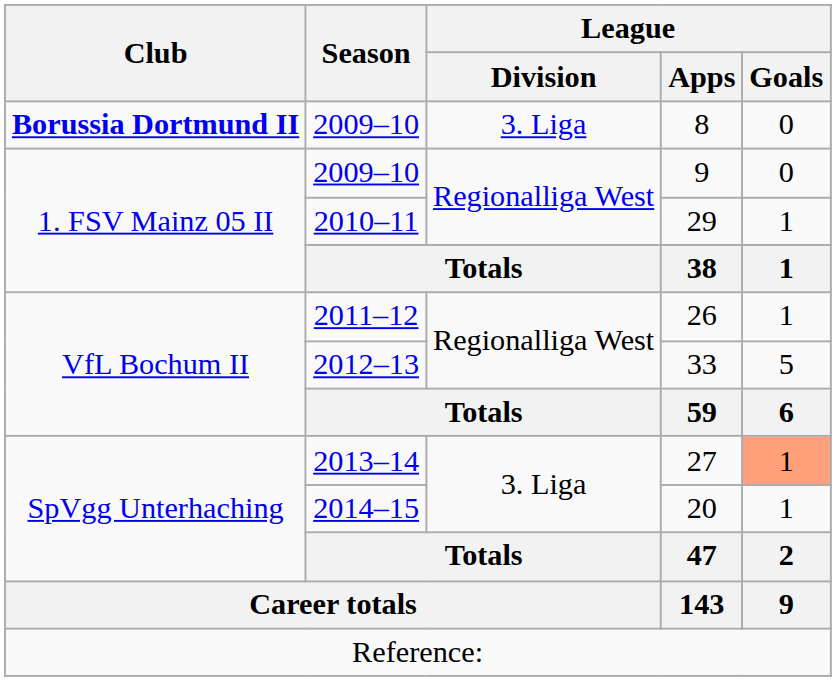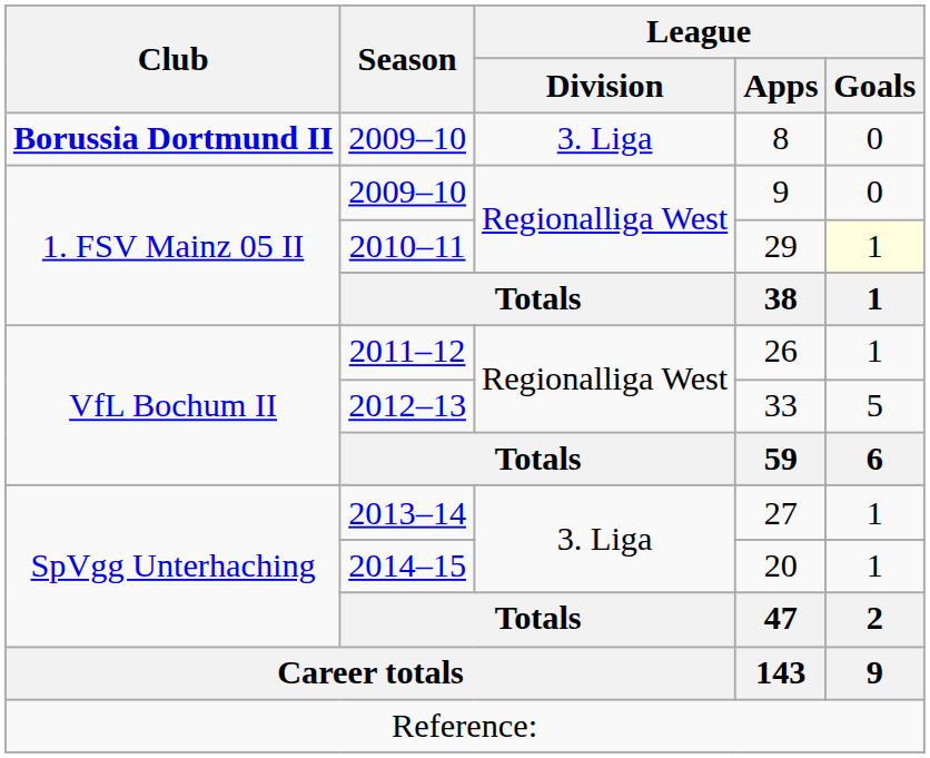29 | League / Goals: no background -> lightyellow background
27 | League / Goals: lightsalmon background -> no background
